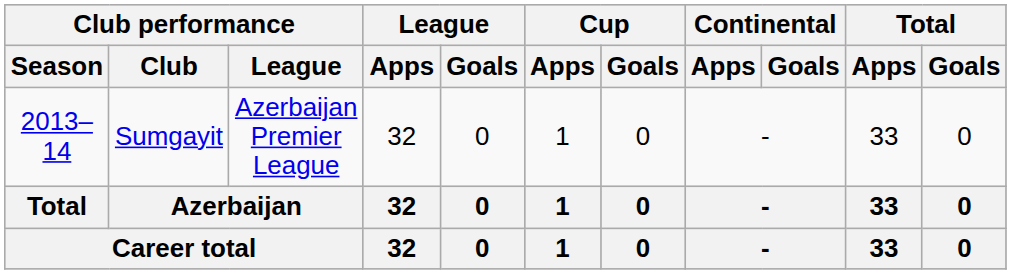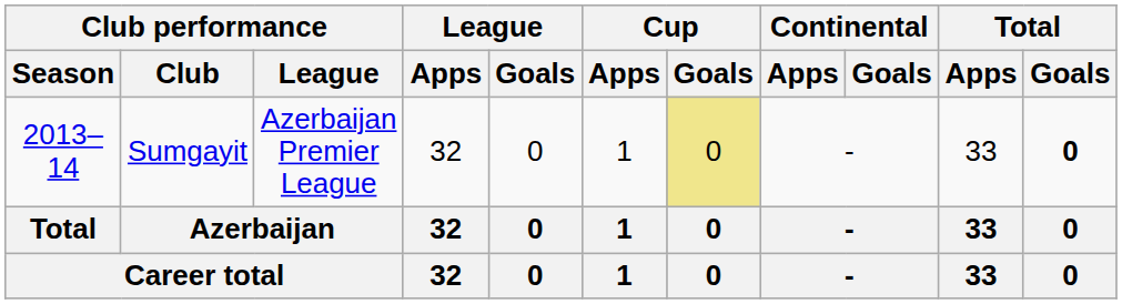Sumgayit | Cup / Goals: no background -> khaki background
Sumgayit | Total / Goals: normal -> bold
